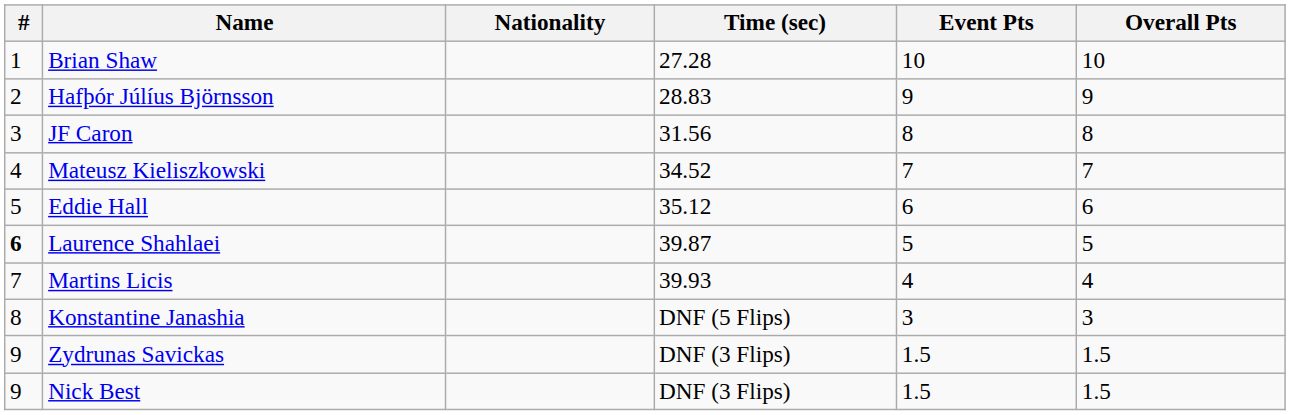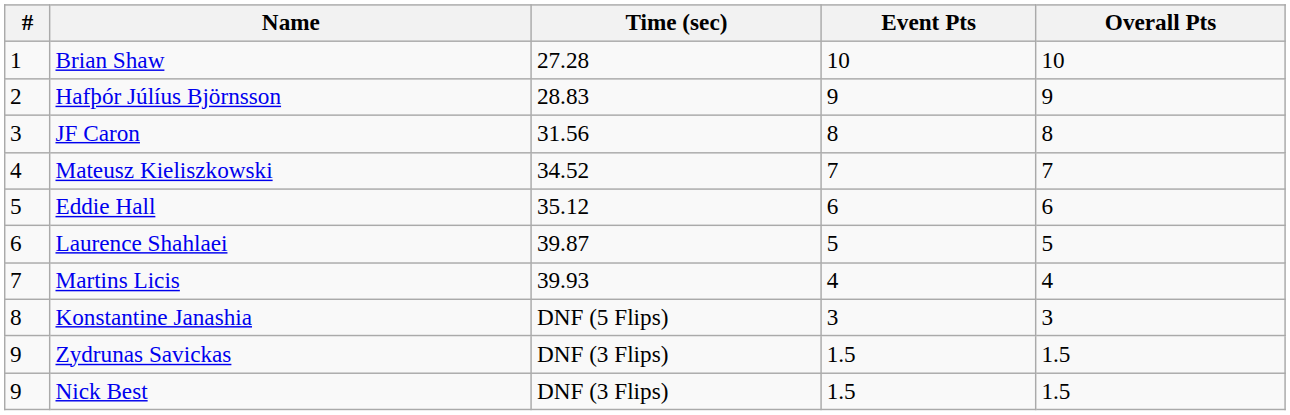- column: Nationality
Laurence Shahlaei | #: bold -> normal
